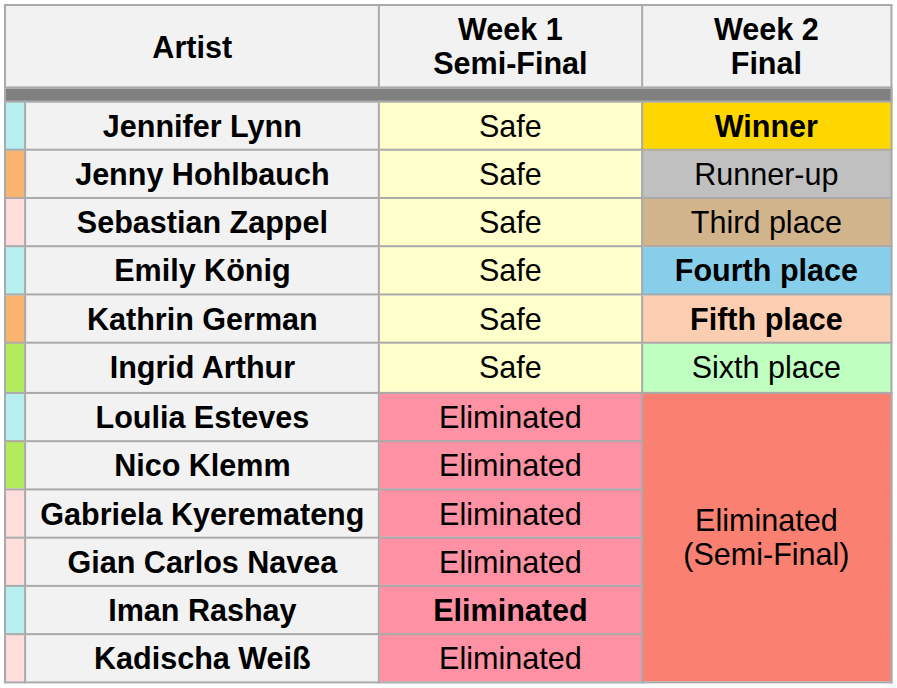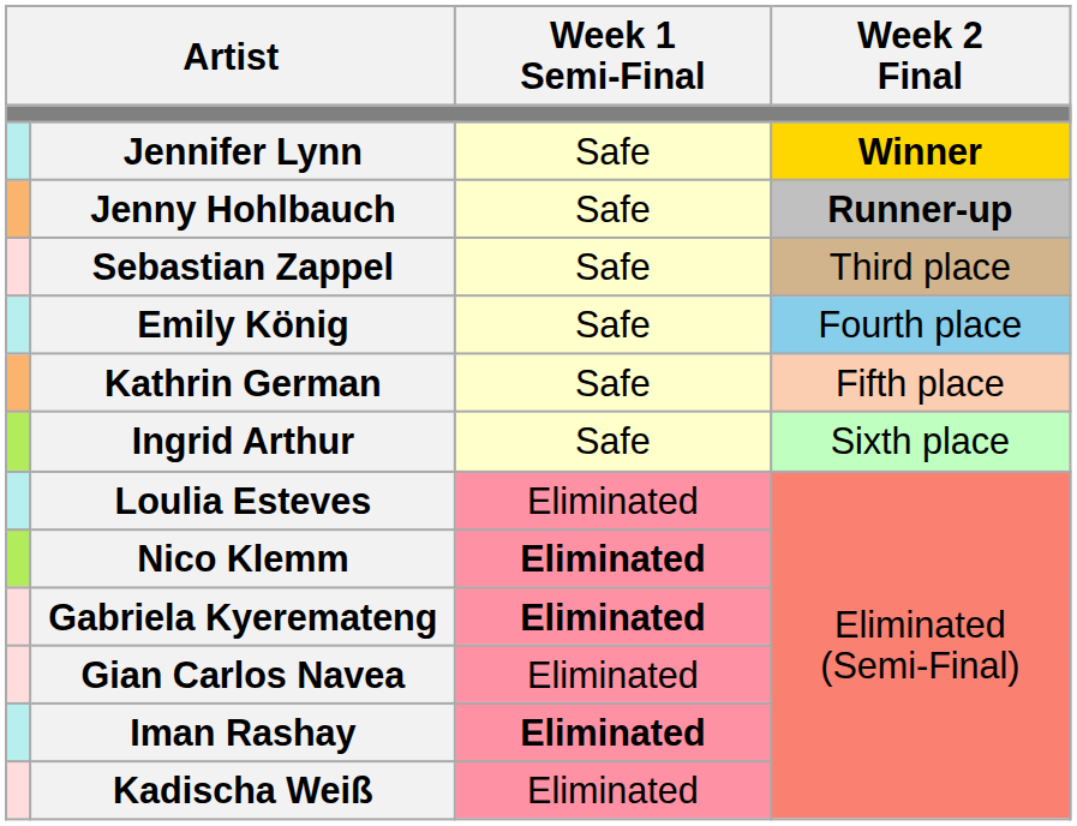Jenny Hohlbauch | Week 2 Final: normal -> bold
Emily König | Week 2 Final: bold -> normal
Kathrin German | Week 2 Final: bold -> normal
Nico Klemm | Week 1 Semi-Final: normal -> bold
Gabriela Kyeremateng | Week 1 Semi-Final: normal -> bold
